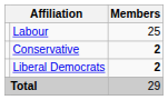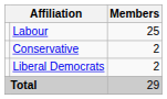Conservative | Members: bold -> normal
Liberal Democrats | Members: bold -> normal
